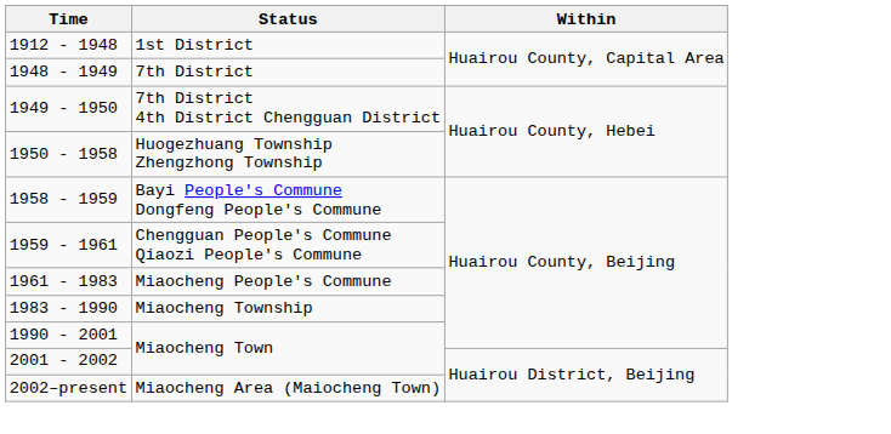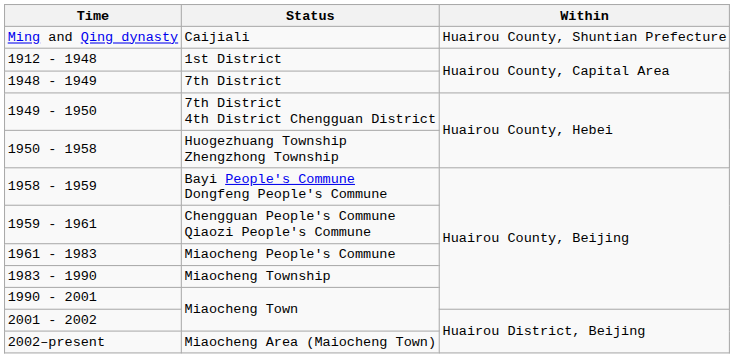+ row: Ming and Qing dynasty | Caijiali | Huairou County, Shuntian Prefecture
